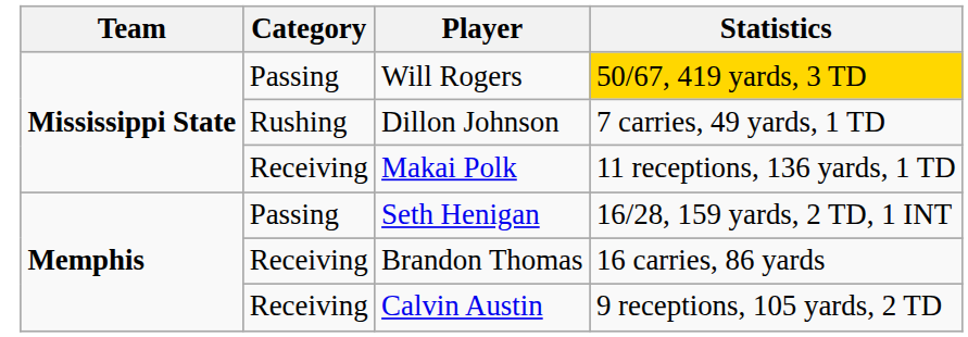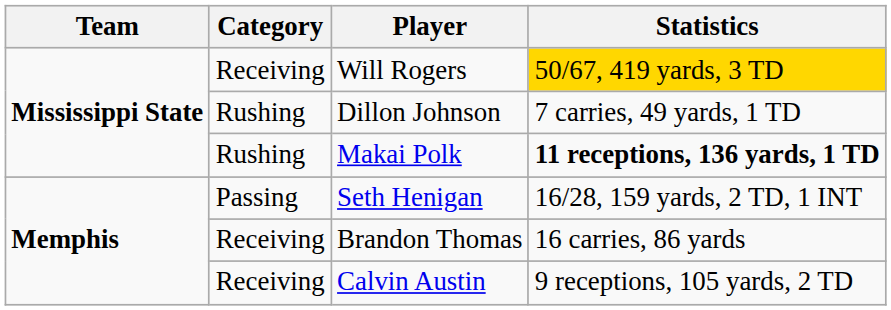Will Rogers | Category: Passing -> Receiving
Makai Polk | Category: Receiving -> Rushing
Makai Polk | Statistics: normal -> bold
